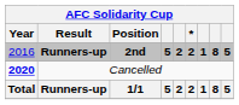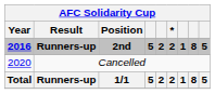Runners-up / 2nd | Year: normal -> bold
Cancelled | Year: bold -> normal
